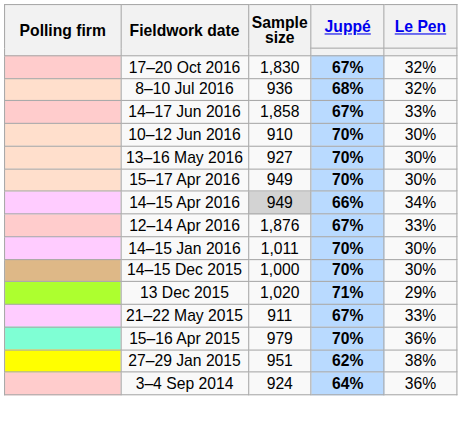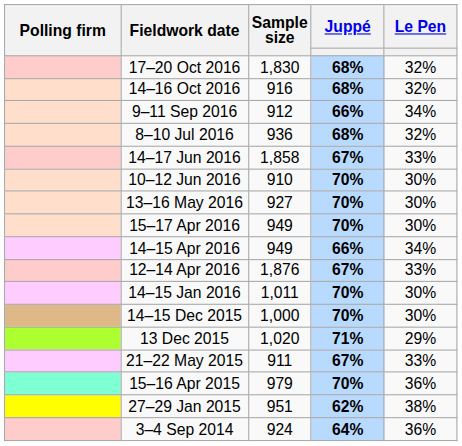17–20 Oct 2016 | Juppé: 67% -> 68%
+ row: 14–16 Oct 2016 | 916 | 68% | 32%
+ row: 9–11 Sep 2016 | 912 | 66% | 34%
14–15 Apr 2016 | Sample size: lightgrey background -> no background
